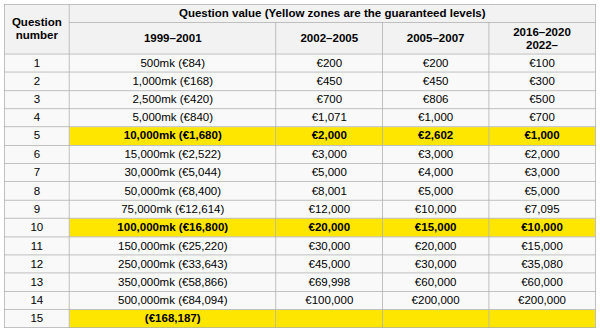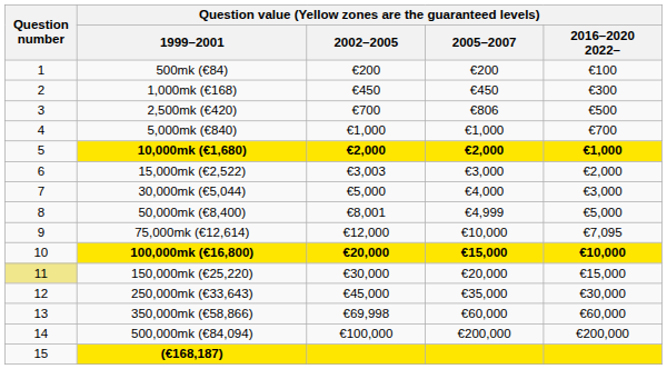5,000mk (€840) | column 3: €1,071 -> €1,000
10,000mk (€1,680) | column 4: €2,602 -> €2,000
15,000mk (€2,522) | column 3: €3,000 -> €3,003
50,000mk (€8,400) | column 4: €5,000 -> €4,999
150,000mk (€25,220) | Question number: no background -> khaki background
250,000mk (€33,643) | column 4: €30,000 -> €35,000
250,000mk (€33,643) | column 5: €35,080 -> €30,000
